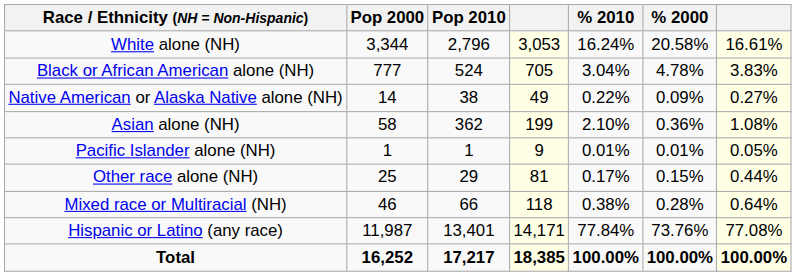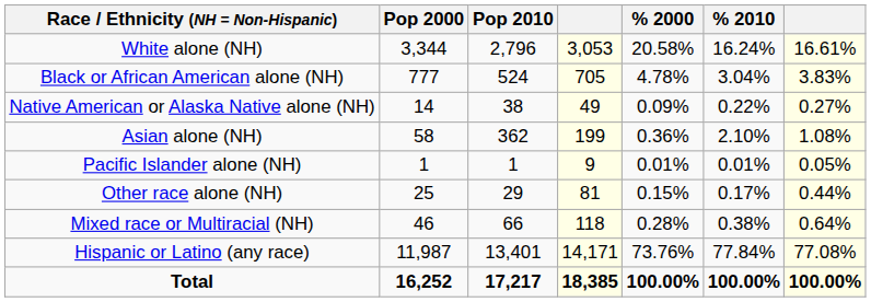columns swapped: % 2000 <-> % 2010
